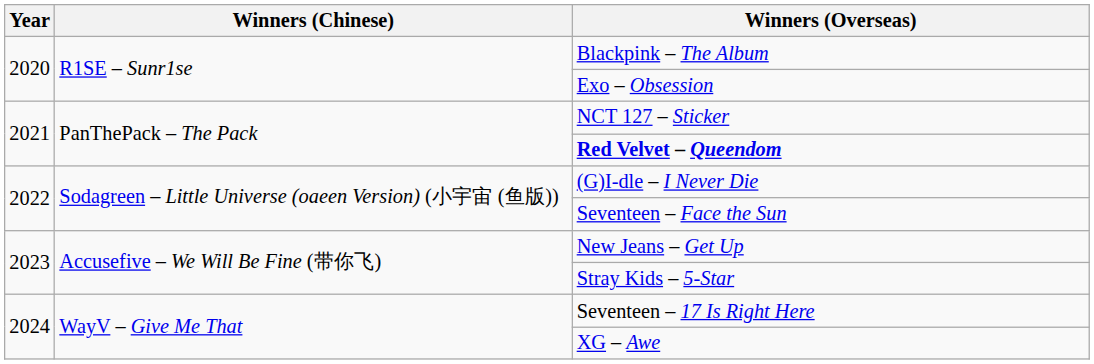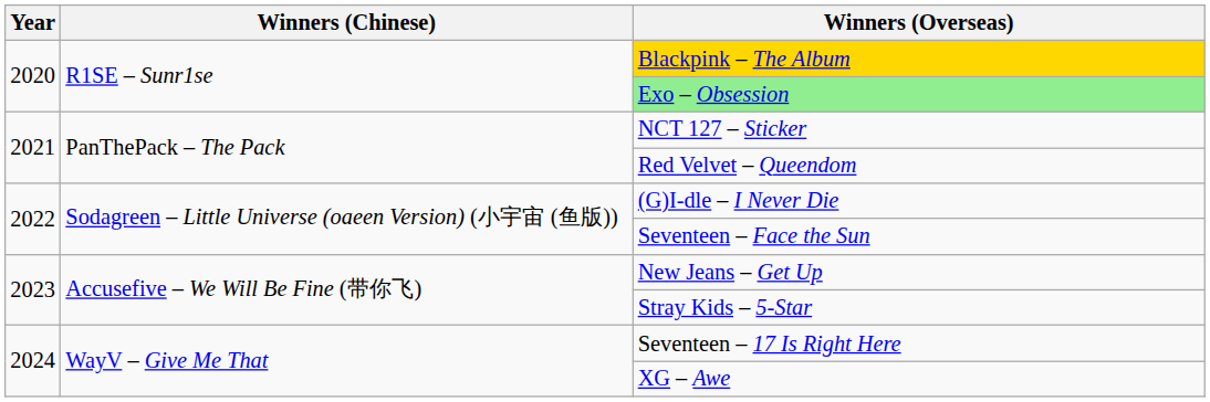Blackpink – The Album | Winners (Overseas): no background -> gold background
Exo – Obsession | Winners (Overseas): no background -> lightgreen background
Red Velvet – Queendom | Winners (Overseas): bold -> normal
